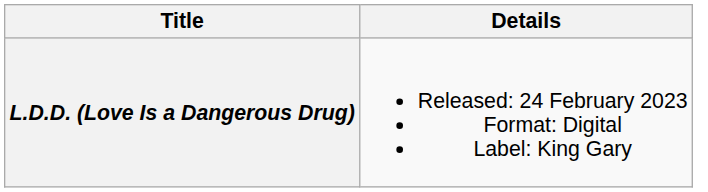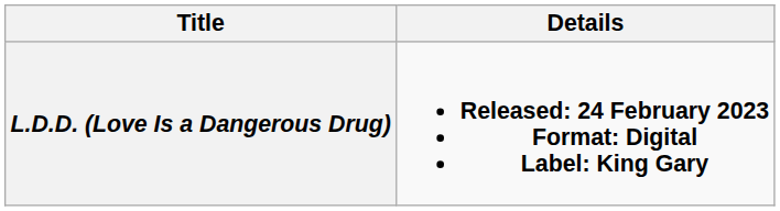L.D.D. (Love Is a Dangerous Drug) | Details: normal -> bold
